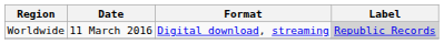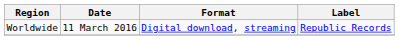Worldwide | Label: lightgrey background -> no background
